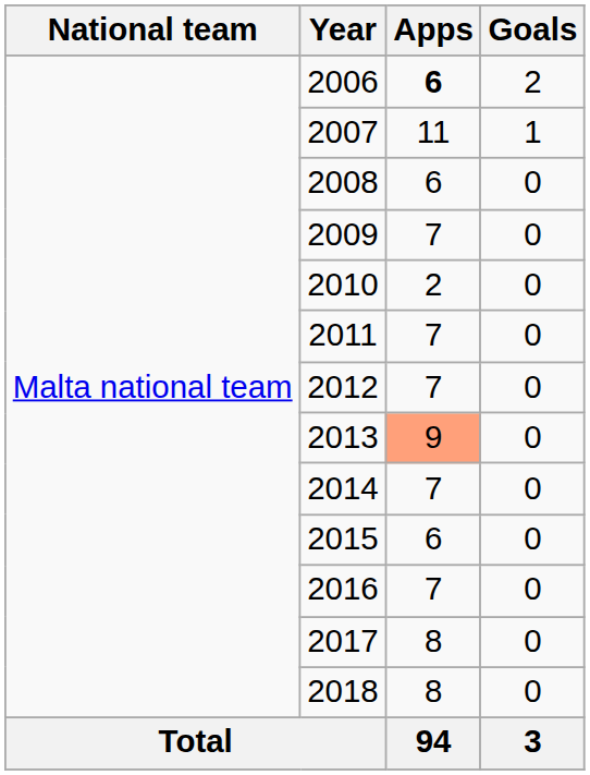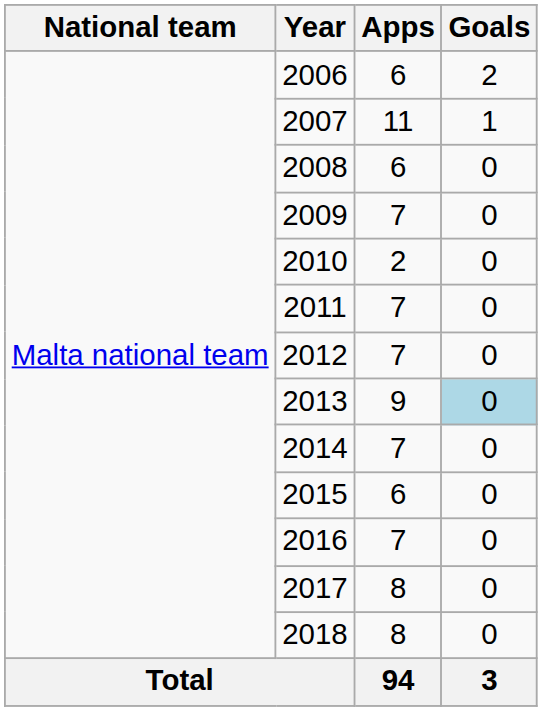2006 | Apps: bold -> normal
2013 | Apps: lightsalmon background -> no background
2013 | Goals: no background -> lightblue background
